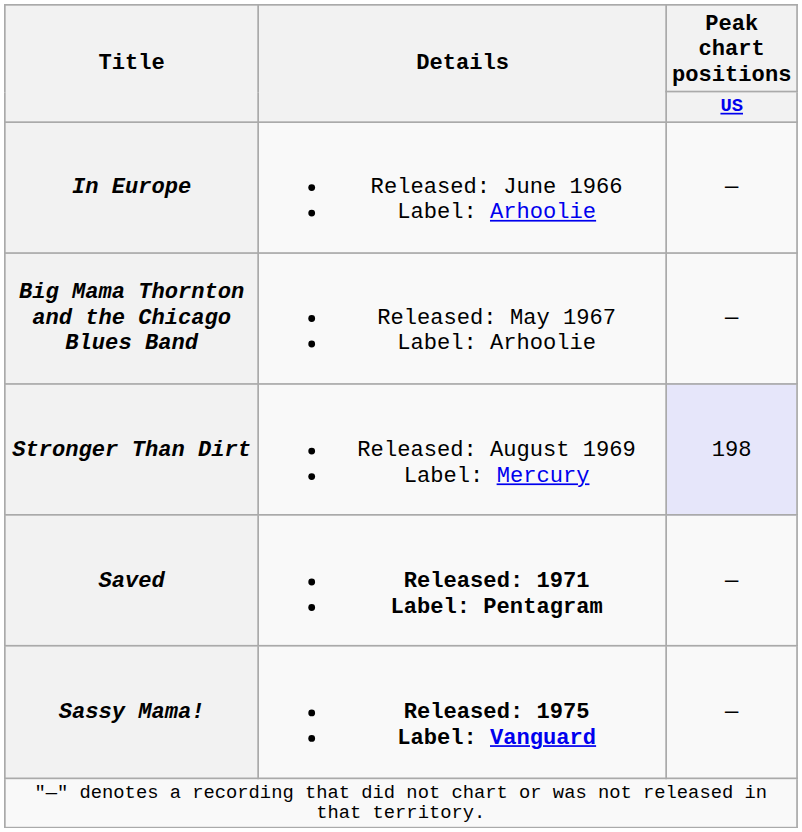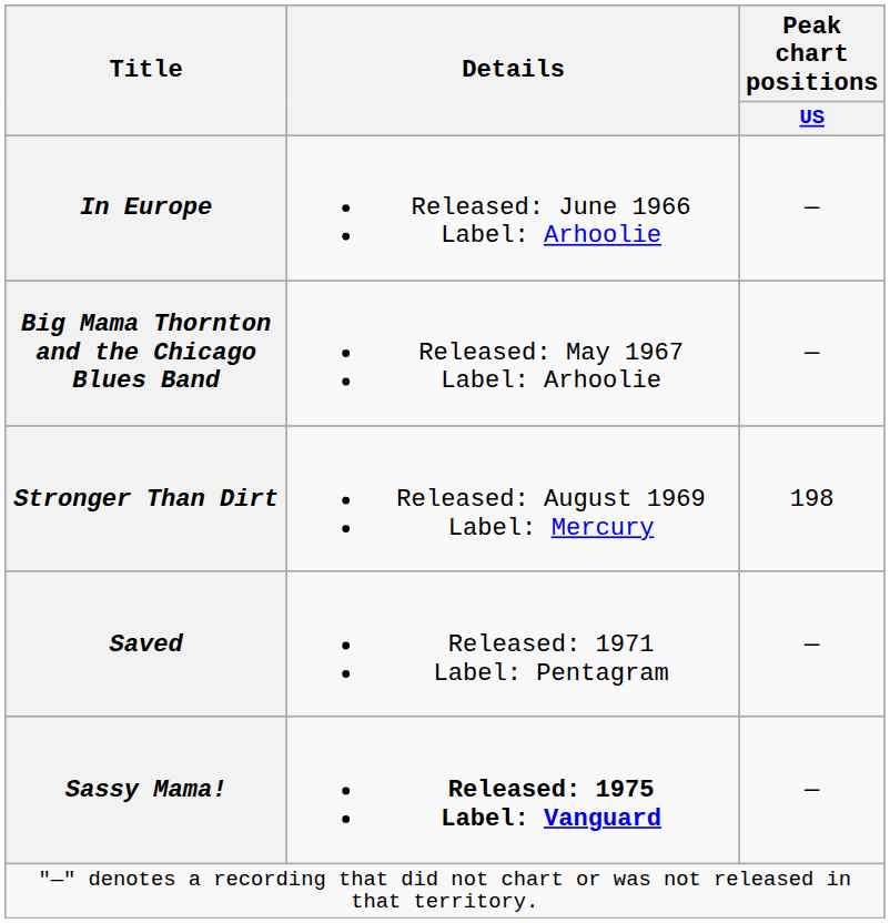Stronger Than Dirt | Peak chart positions / US: lavender background -> no background
Saved | Details: bold -> normal
